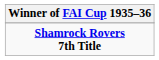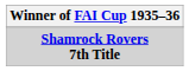row 2 | column 1: no background -> lightgrey background
